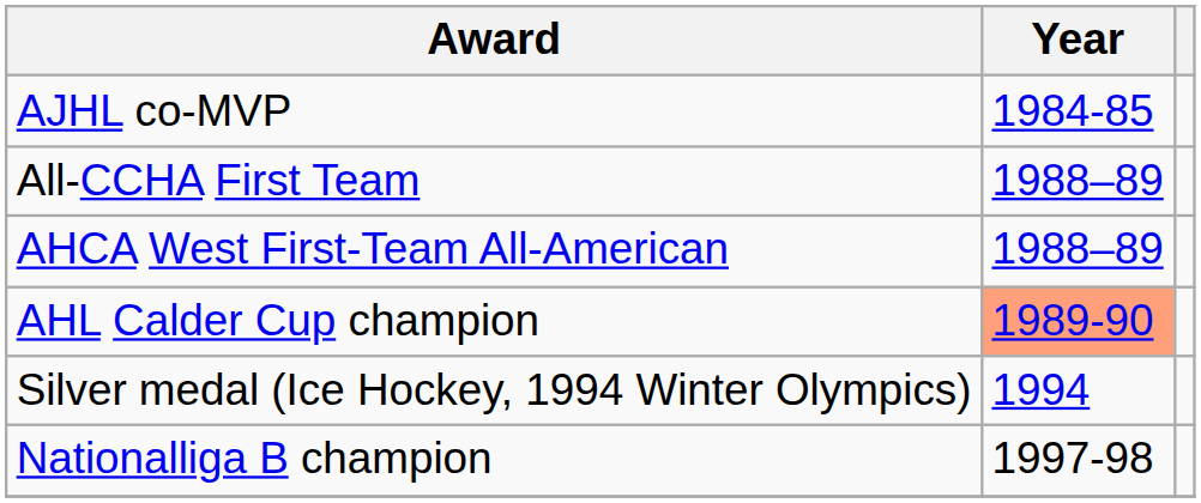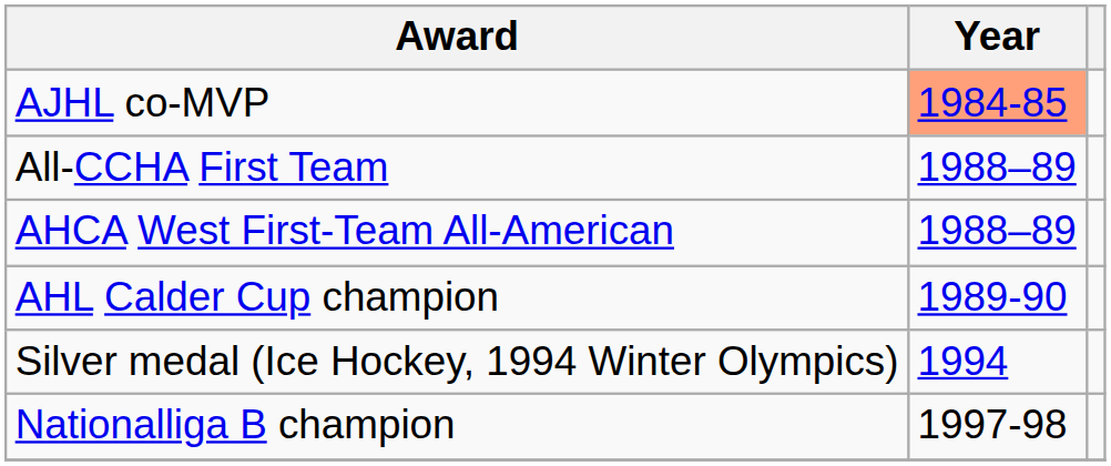AJHL co-MVP | Year: no background -> lightsalmon background
AHL Calder Cup champion | Year: lightsalmon background -> no background
